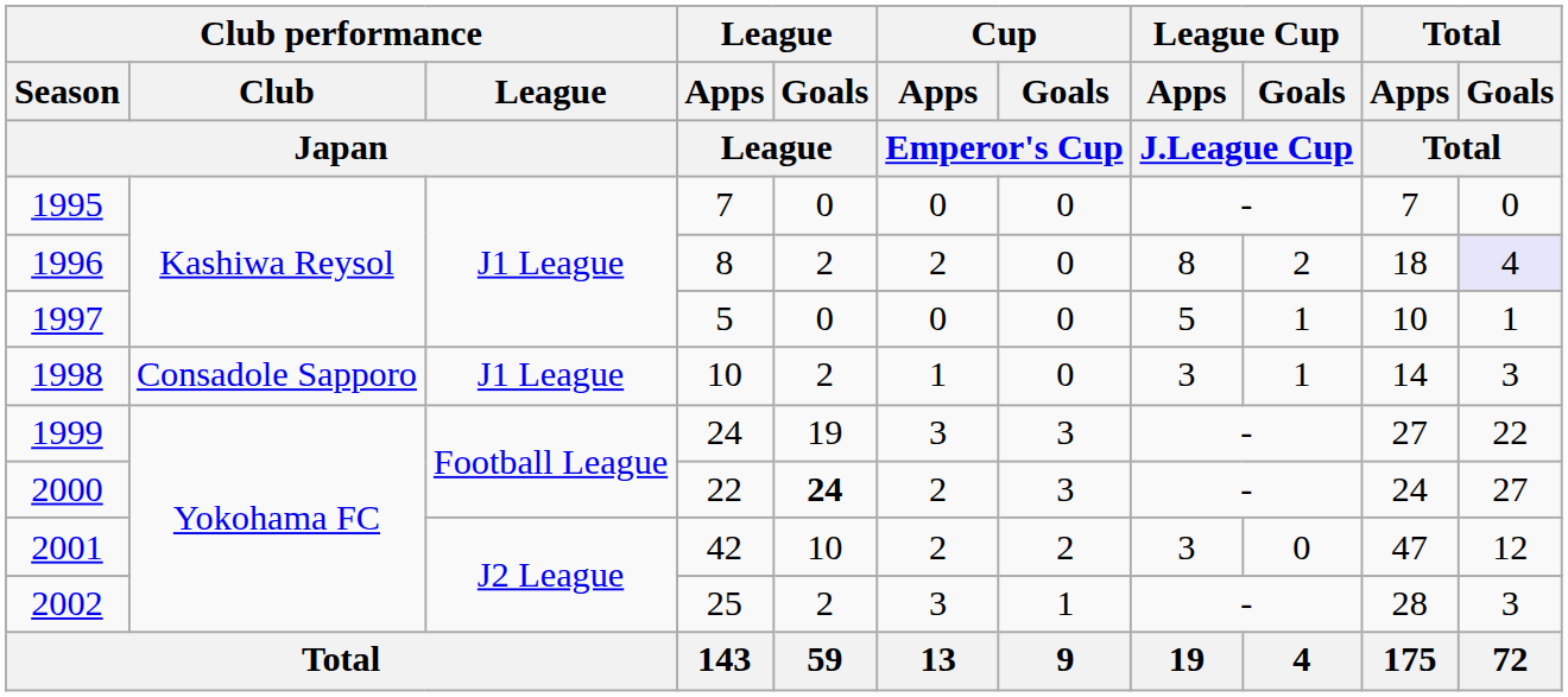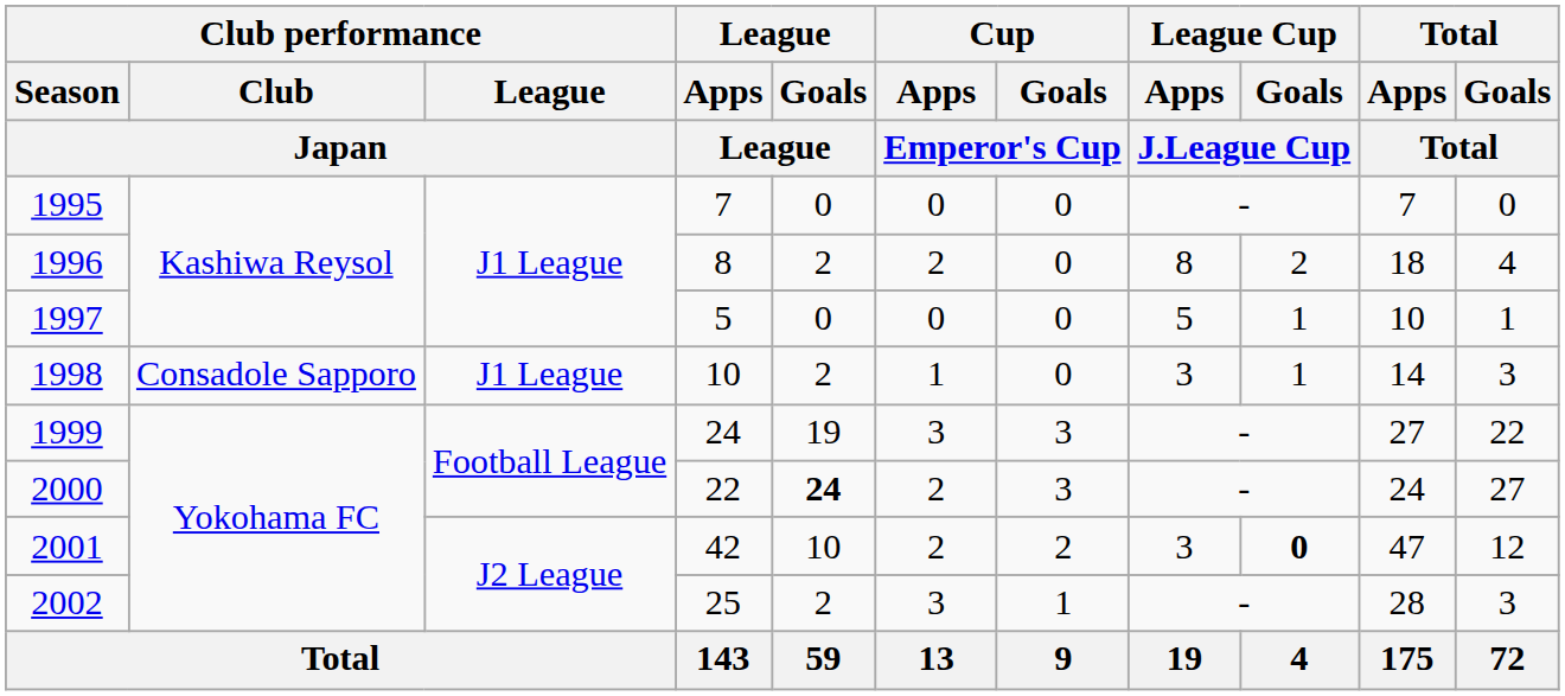1996 | Total / Goals / Total: lavender background -> no background
2001 | League Cup / Goals / J.League Cup: normal -> bold
